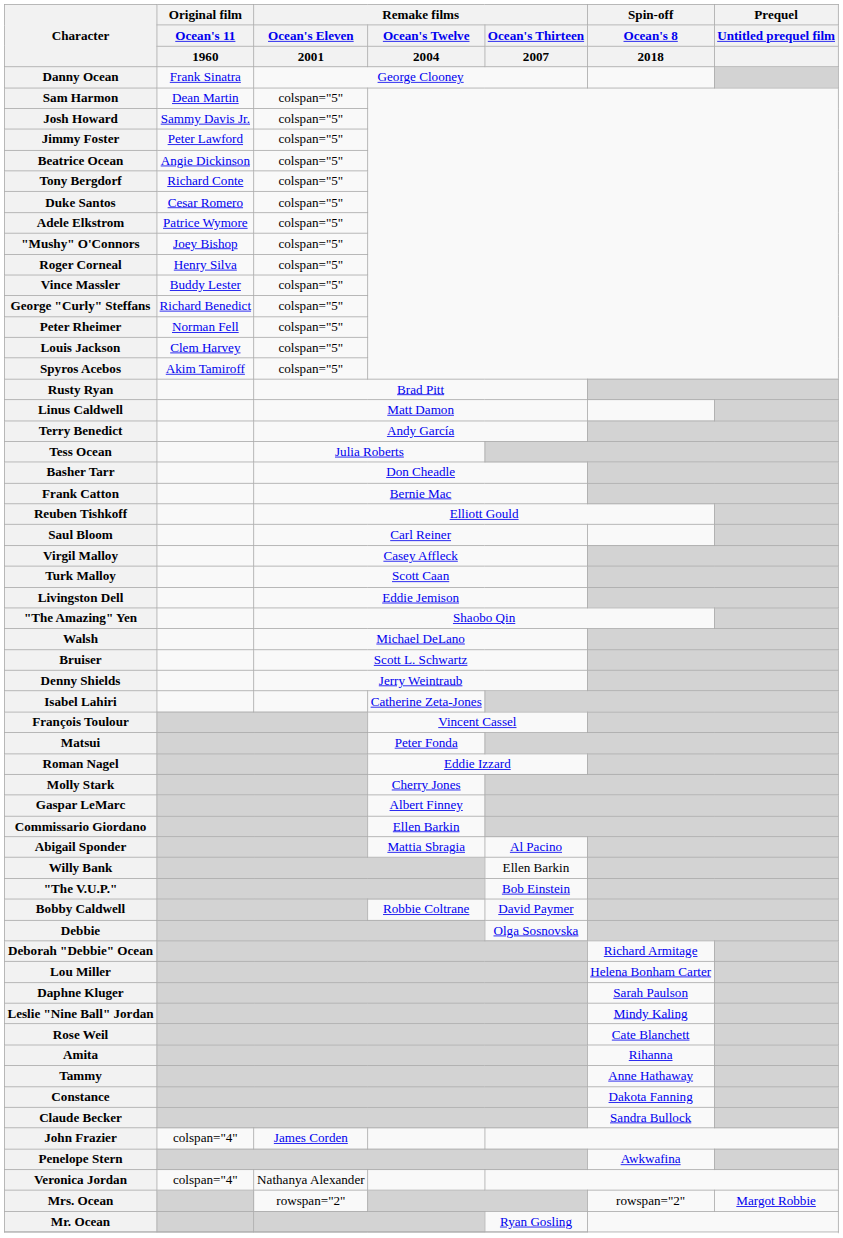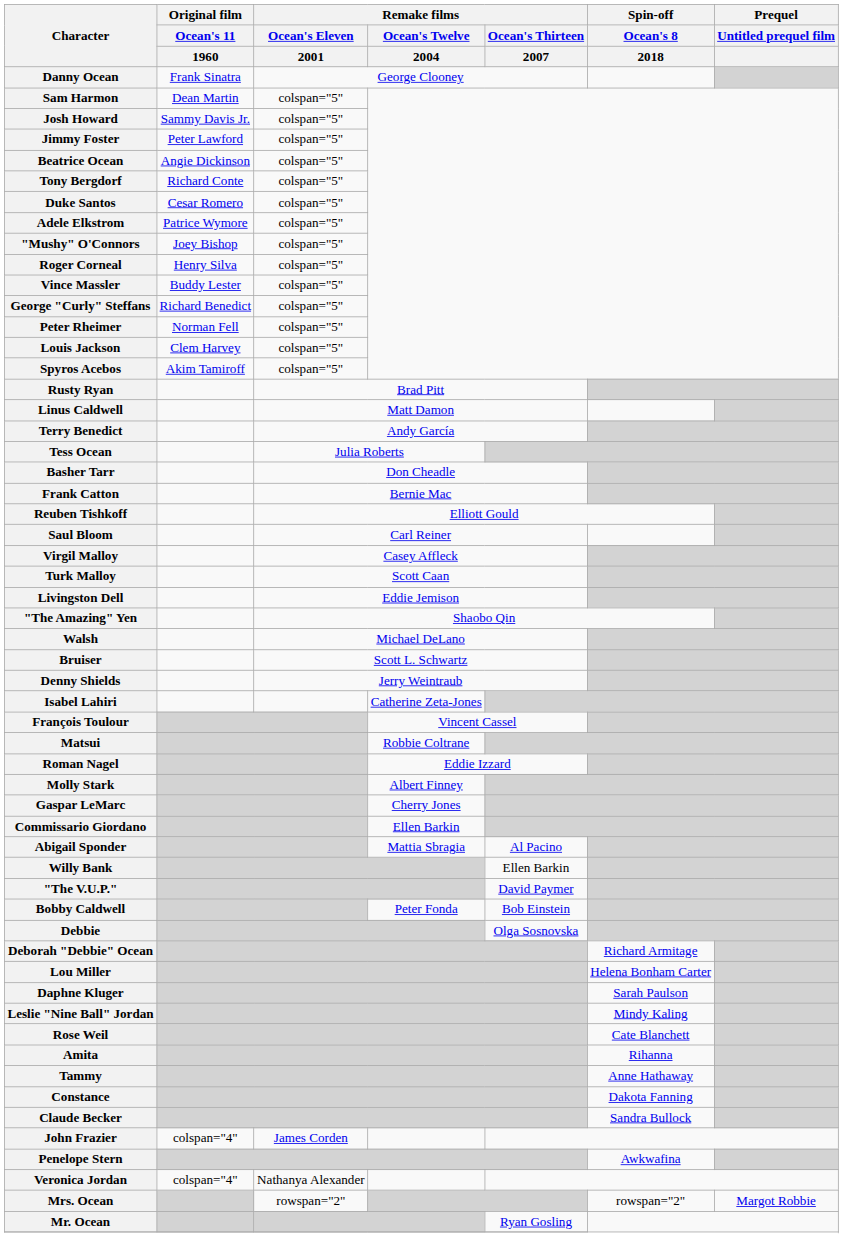Matsui | Remake films / Ocean's Twelve / 2004: Peter Fonda -> Robbie Coltrane
Molly Stark | Remake films / Ocean's Twelve / 2004: Cherry Jones -> Albert Finney
Gaspar LeMarc | Remake films / Ocean's Twelve / 2004: Albert Finney -> Cherry Jones
"The V.U.P." | Remake films / Ocean's Thirteen / 2007: Bob Einstein -> David Paymer
Bobby Caldwell | Remake films / Ocean's Twelve / 2004: Robbie Coltrane -> Peter Fonda
Bobby Caldwell | Remake films / Ocean's Thirteen / 2007: David Paymer -> Bob Einstein
